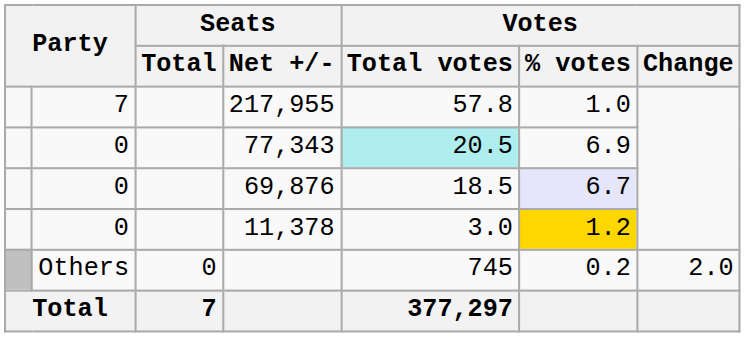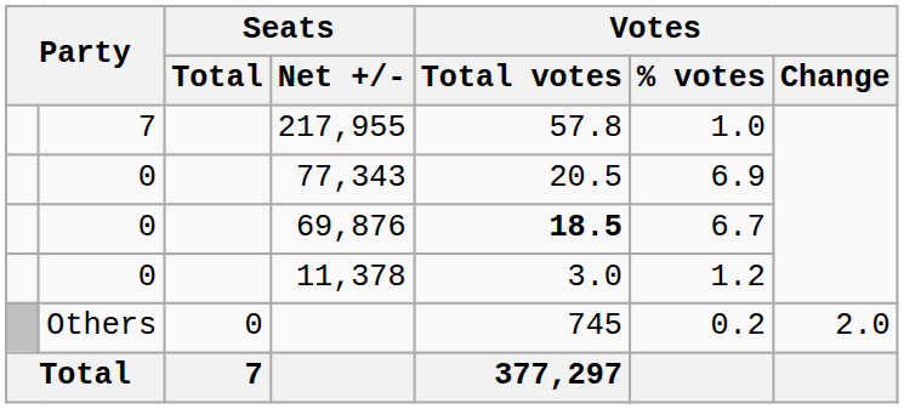77,343 | Votes / Total votes: paleturquoise background -> no background
69,876 | Votes / Total votes: normal -> bold
69,876 | Votes / % votes: lavender background -> no background
11,378 | Votes / % votes: gold background -> no background
